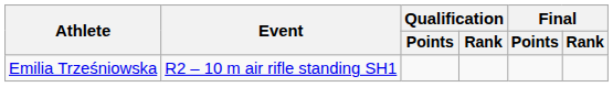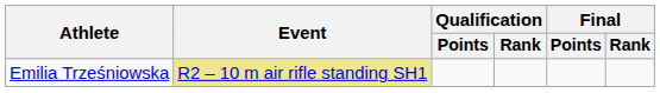Emilia Trześniowska | Event: no background -> khaki background
